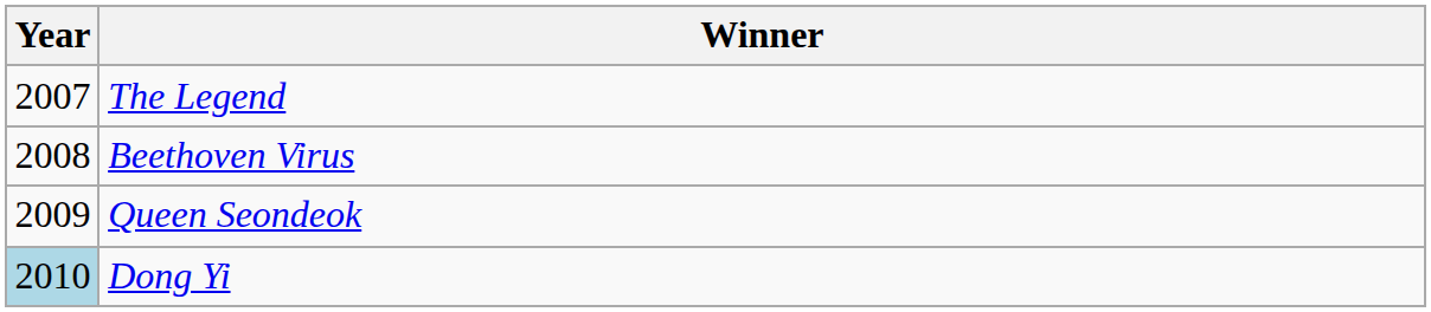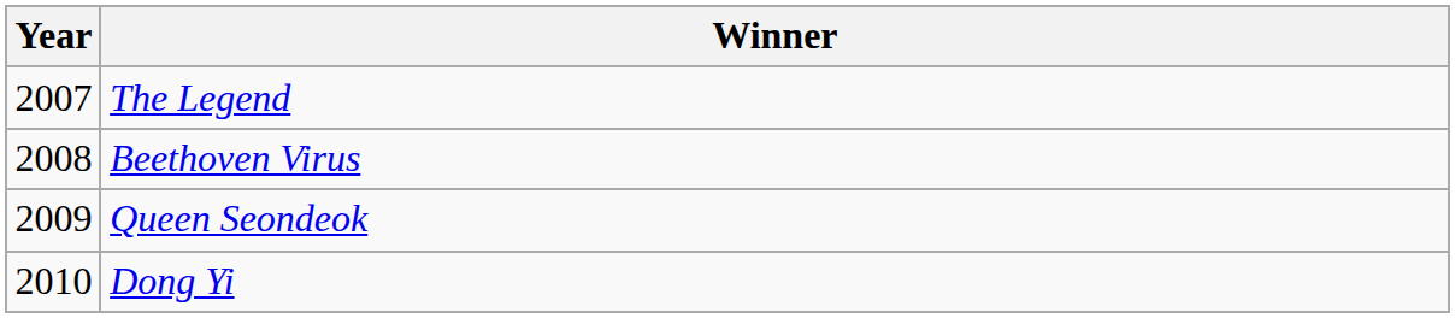Dong Yi | Year: lightblue background -> no background
